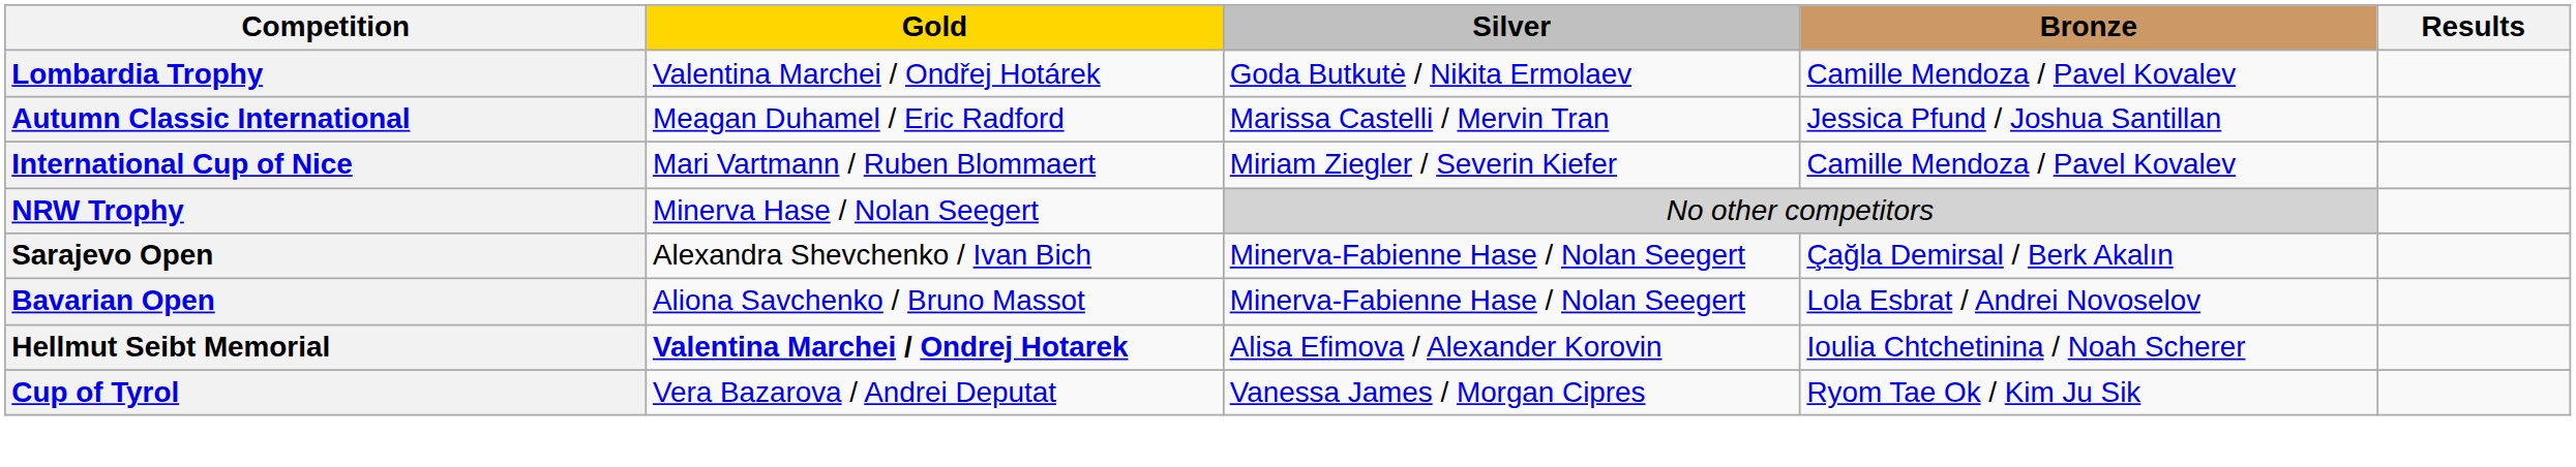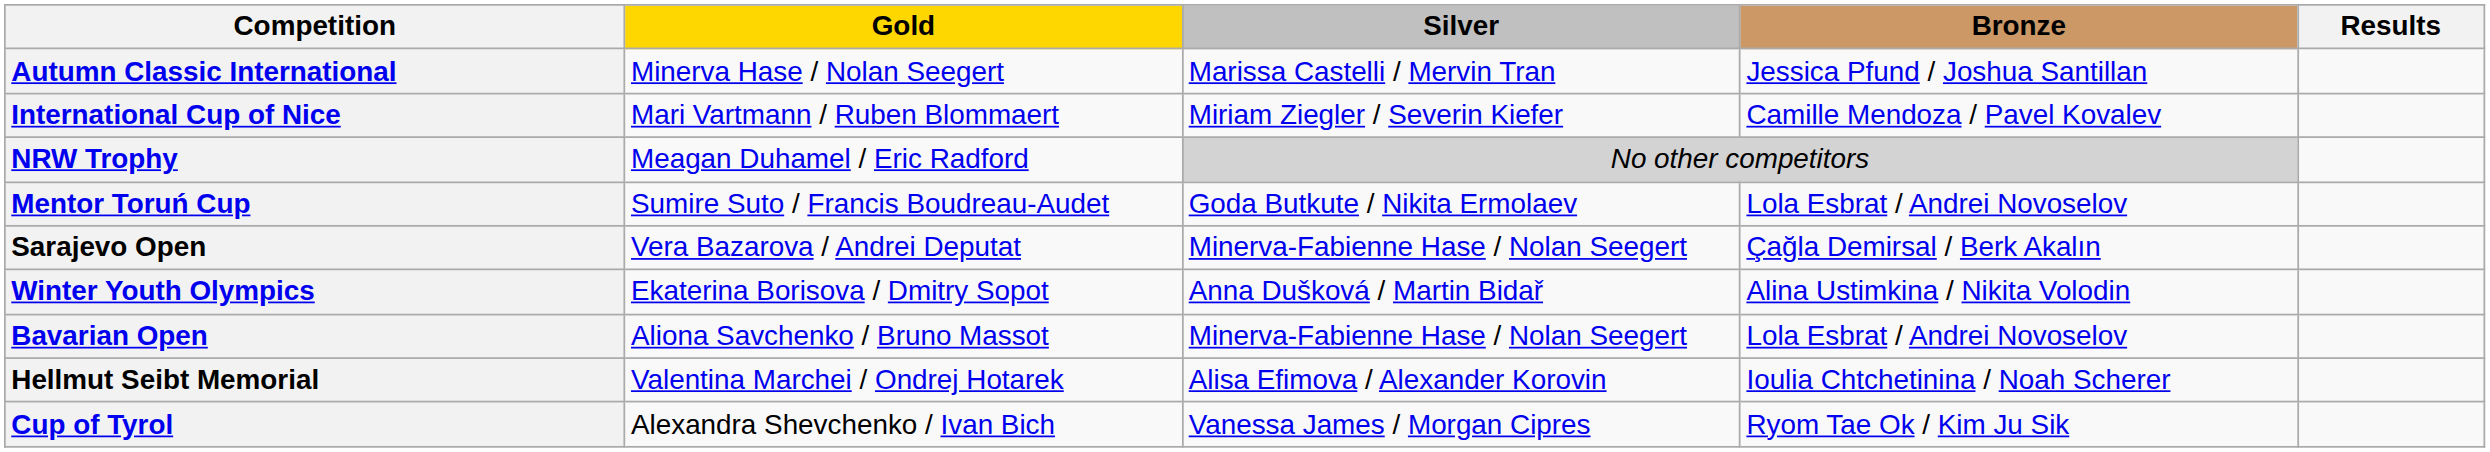- row: Lombardia Trophy | Valentina Marchei / Ondřej Hotárek | Goda Butkutė / Nikita Ermolaev | Camille Mendoza / Pavel Kovalev
Autumn Classic International | Gold: Meagan Duhamel / Eric Radford -> Minerva Hase / Nolan Seegert
NRW Trophy | Gold: Minerva Hase / Nolan Seegert -> Meagan Duhamel / Eric Radford
+ row: Mentor Toruń Cup | Sumire Suto / Francis Boudreau-Audet | Goda Butkute / Nikita Ermolaev | Lola Esbrat / Andrei Novoselov
Sarajevo Open | Gold: Alexandra Shevchenko / Ivan Bich -> Vera Bazarova / Andrei Deputat
+ row: Winter Youth Olympics | Ekaterina Borisova / Dmitry Sopot | Anna Dušková / Martin Bidař | Alina Ustimkina / Nikita Volodin
Hellmut Seibt Memorial | Gold: bold -> normal
Cup of Tyrol | Gold: Vera Bazarova / Andrei Deputat -> Alexandra Shevchenko / Ivan Bich
